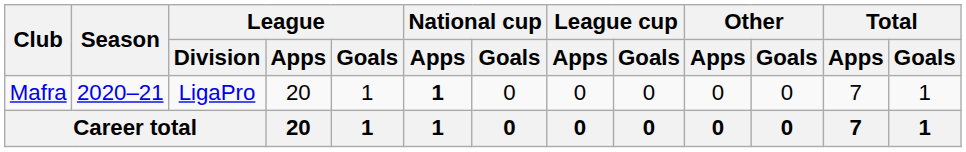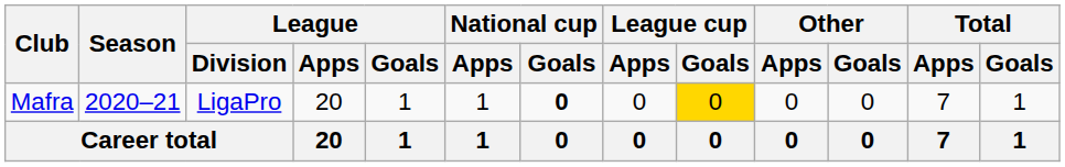Mafra | National cup / Apps: bold -> normal
Mafra | National cup / Goals: normal -> bold
Mafra | League cup / Goals: no background -> gold background
